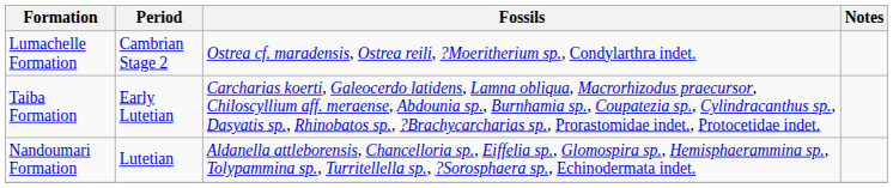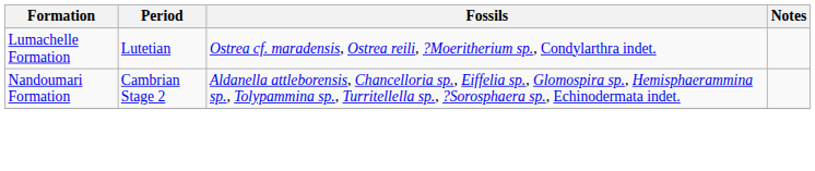Lumachelle Formation | Period: Cambrian Stage 2 -> Lutetian
- row: Taiba Formation | Early Lutetian | Carcharias koerti, Galeocerdo latidens, Lamna obliqua, Macrorhizodus praecursor, Chiloscyllium aff. meraense, Abdounia sp., Burnhamia sp., Coupatezia sp., Cylindracanthus sp., Dasyatis sp., Rhinobatos sp., ?Brachycarcharias sp., Prorastomidae indet., Protocetidae indet.
Nandoumari Formation | Period: Lutetian -> Cambrian Stage 2
